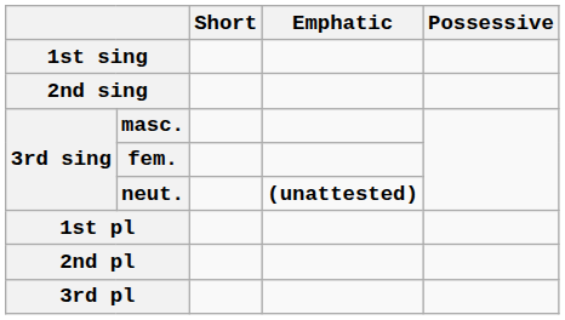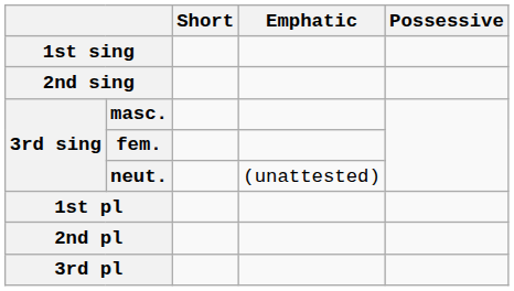neut. | Emphatic: bold -> normal
